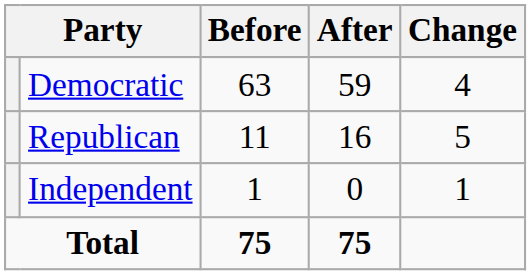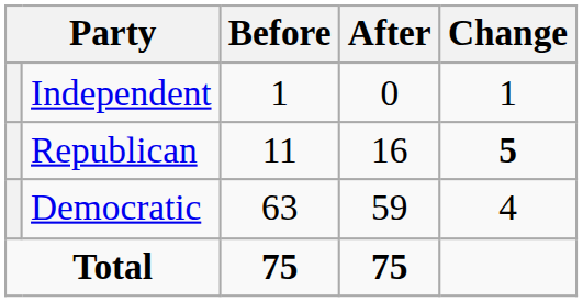rows swapped: Democratic <-> Independent
Republican | Change: normal -> bold
